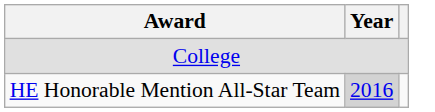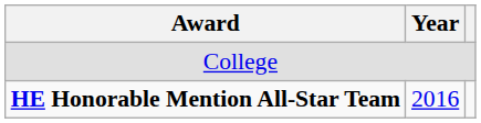HE Honorable Mention All-Star Team | Award: normal -> bold
HE Honorable Mention All-Star Team | Year: lightgrey background -> no background
